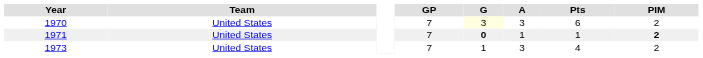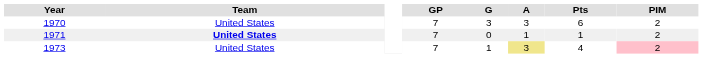1970 | G: lightyellow background -> no background
1971 | Team: normal -> bold
1971 | G: bold -> normal
1971 | PIM: bold -> normal
1973 | A: no background -> khaki background
1973 | PIM: no background -> pink background
